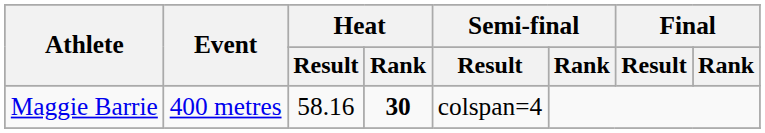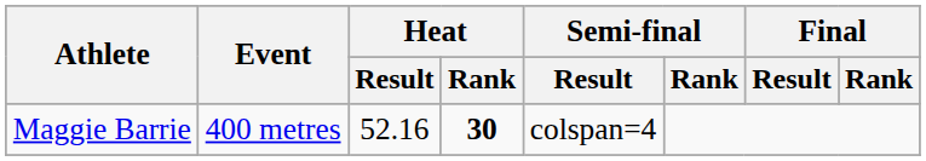Maggie Barrie | Heat / Result: 58.16 -> 52.16
